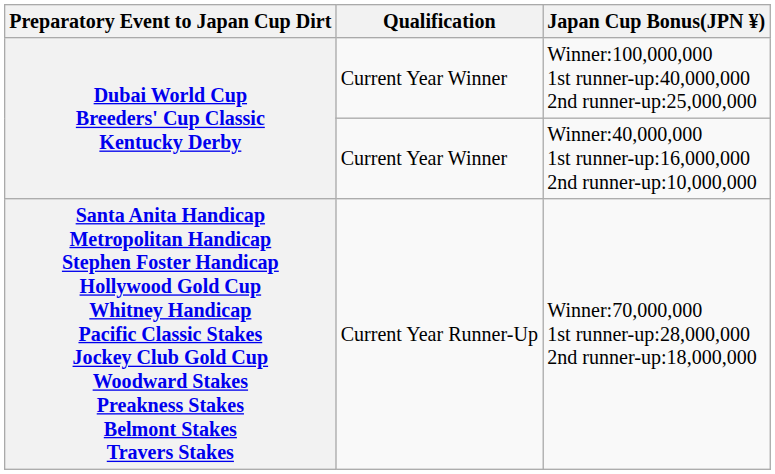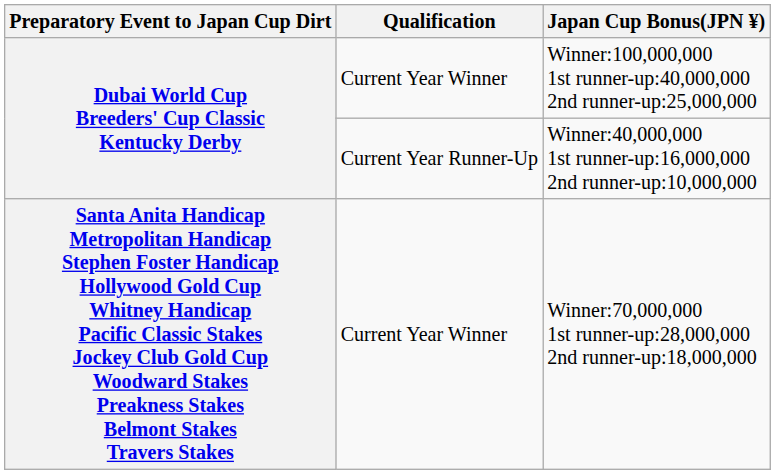row 3 | Qualification: Current Year Winner -> Current Year Runner-Up
row 4 | Qualification: Current Year Runner-Up -> Current Year Winner
